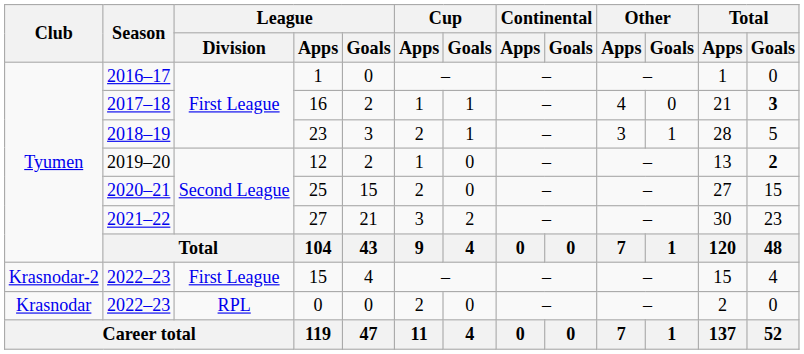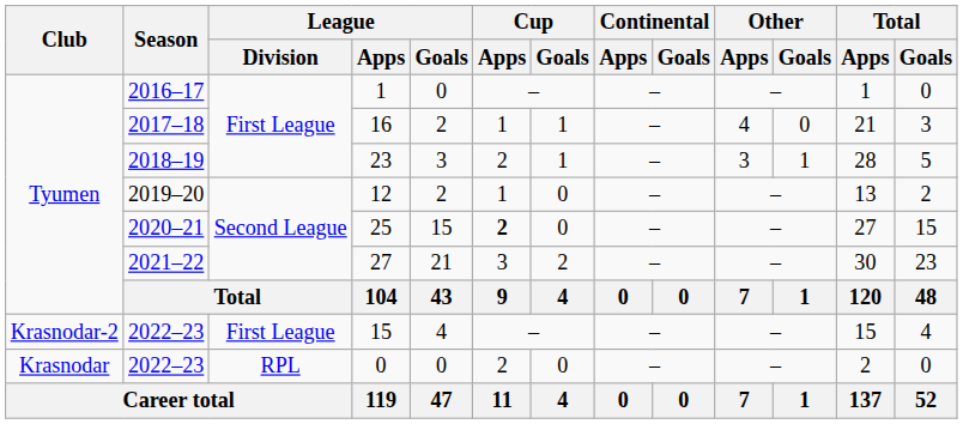16 | Total / Goals: bold -> normal
12 | Total / Goals: bold -> normal
25 | Cup / Apps: normal -> bold
